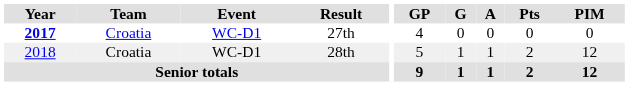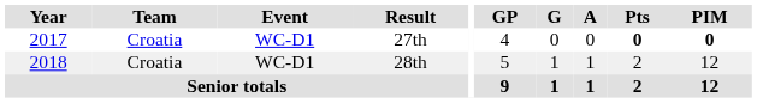27th | Year: bold -> normal
27th | Pts: normal -> bold
27th | PIM: normal -> bold
